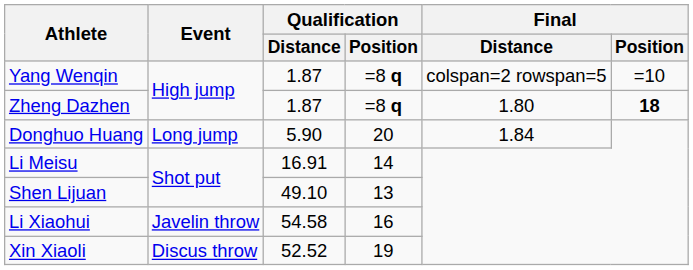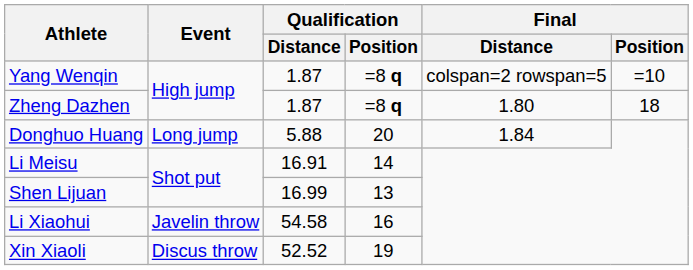Zheng Dazhen | Final / Position: bold -> normal
Donghuo Huang | Qualification / Distance: 5.90 -> 5.88
Shen Lijuan | Qualification / Distance: 49.10 -> 16.99
